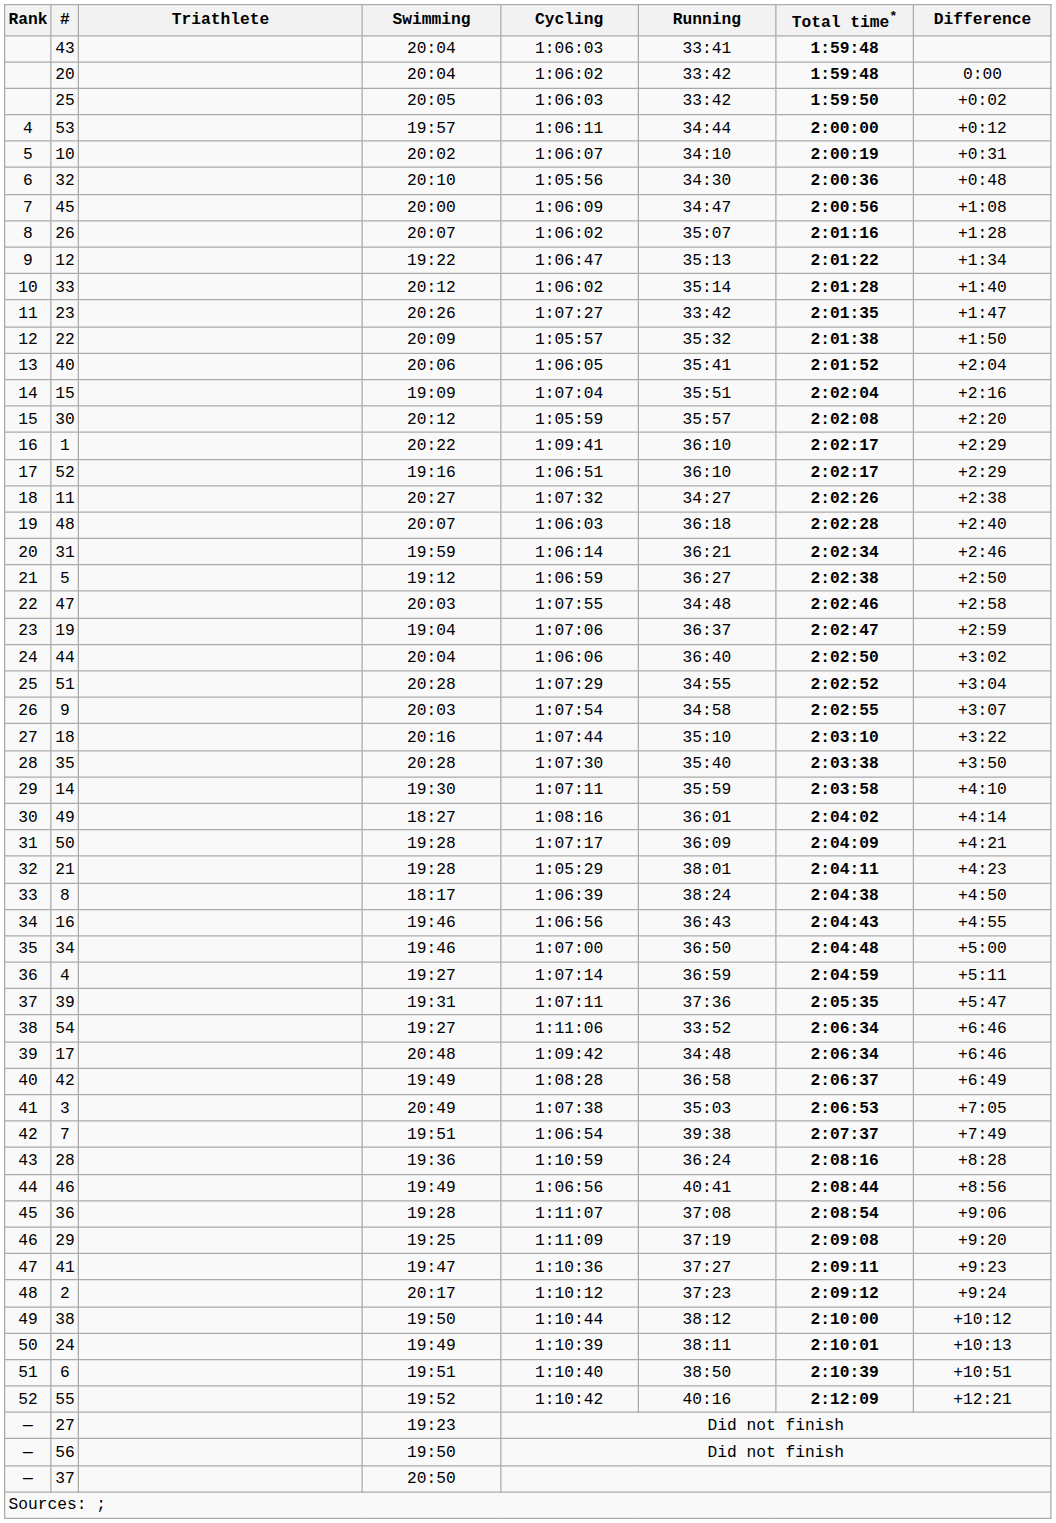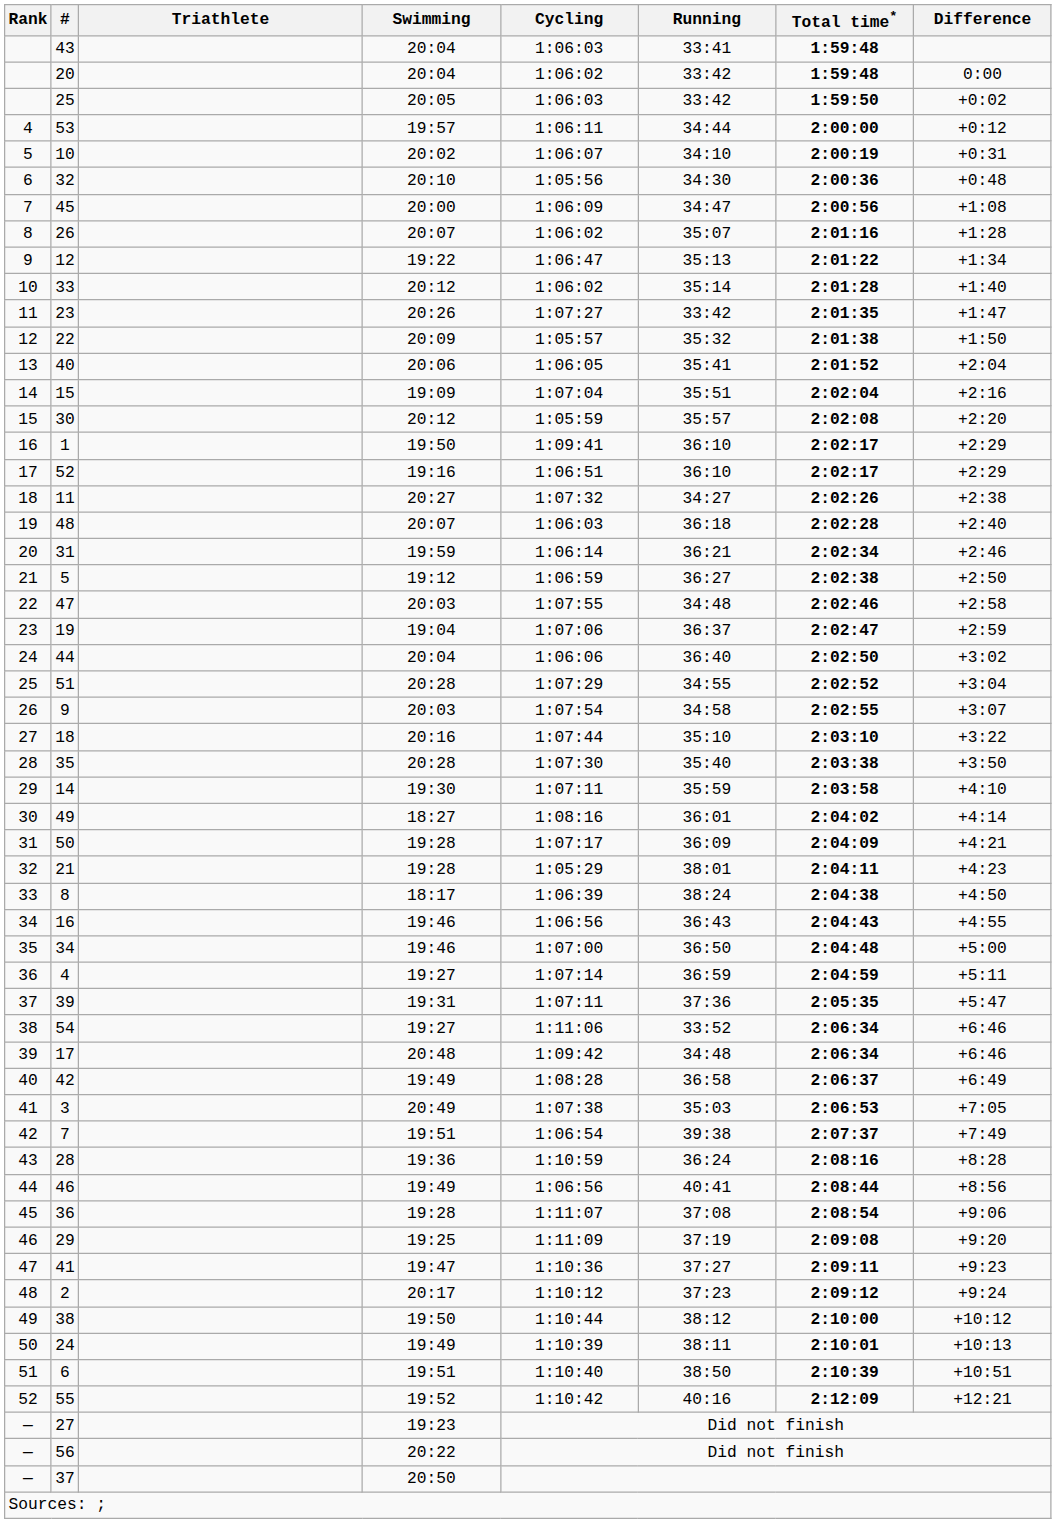1 | Swimming: 20:22 -> 19:50
56 | Swimming: 19:50 -> 20:22
